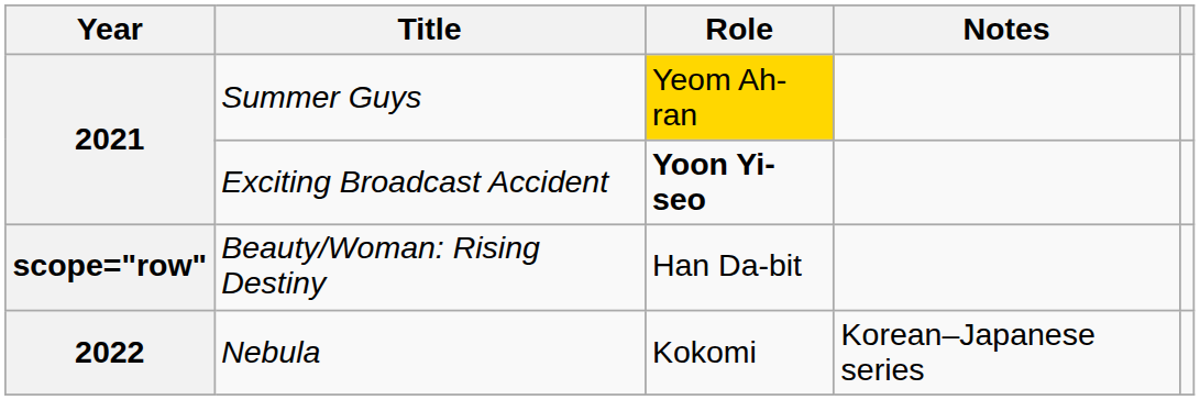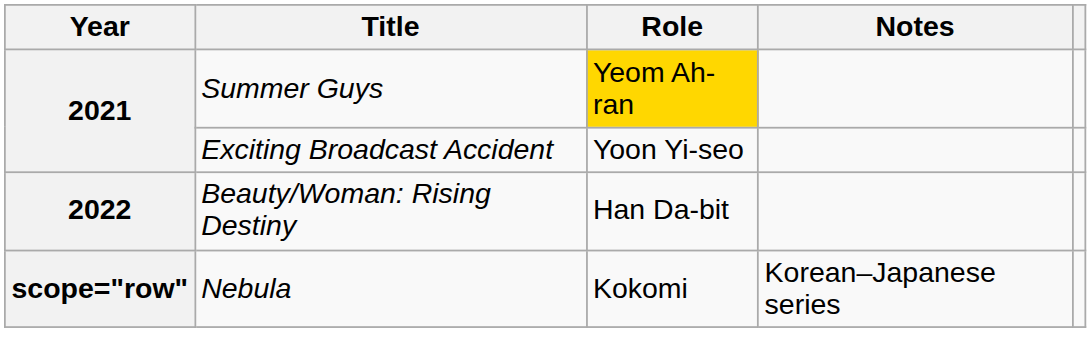Exciting Broadcast Accident | Role: bold -> normal
Beauty/Woman: Rising Destiny | Year: scope="row" -> 2022
Nebula | Year: 2022 -> scope="row"
